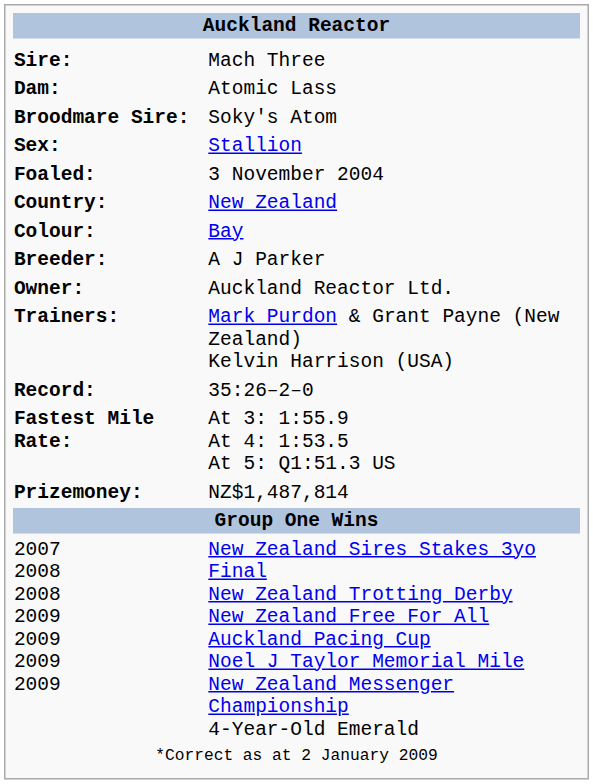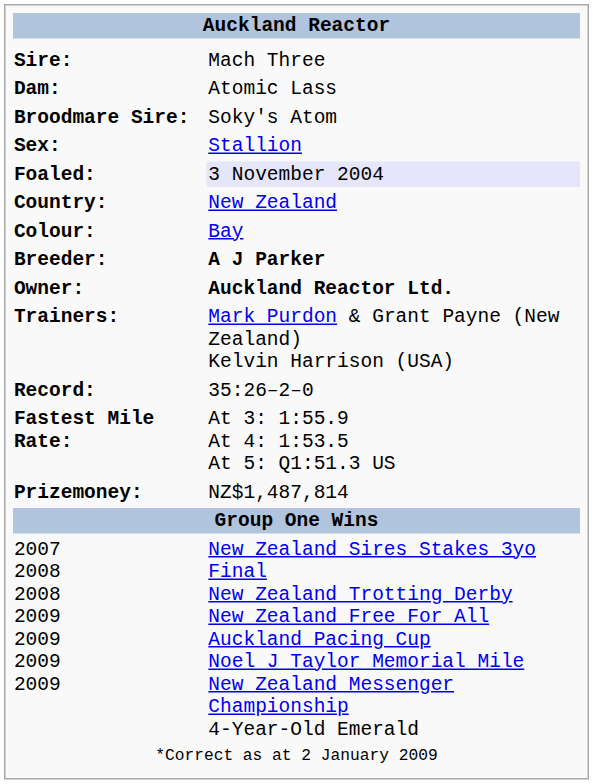Foaled: | column 2: no background -> lavender background
Breeder: | column 2: normal -> bold
Owner: | column 2: normal -> bold
